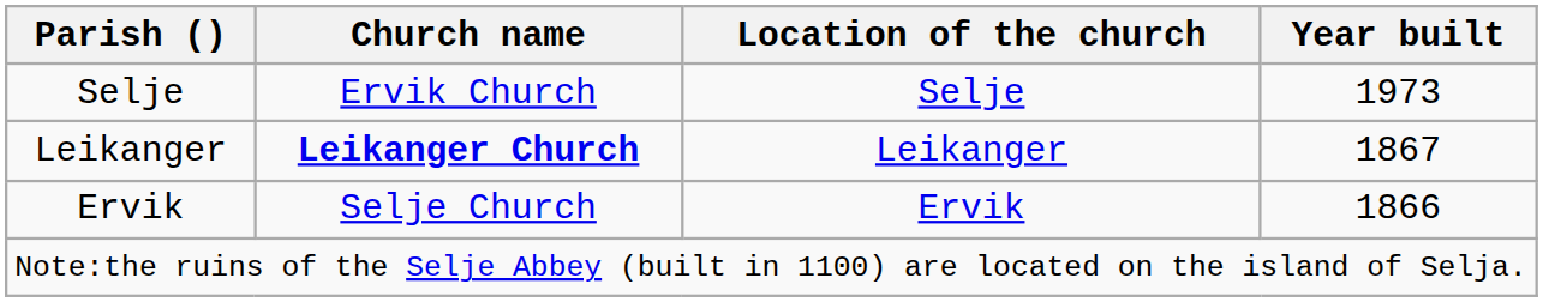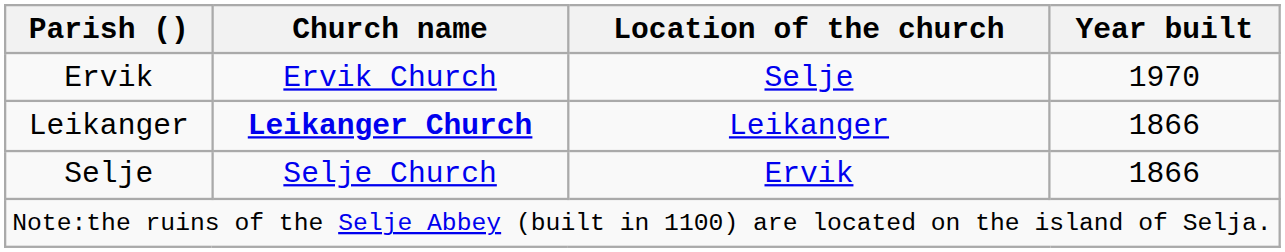row 2 | Parish (): Selje -> Ervik
row 2 | Year built: 1973 -> 1970
row 3 | Year built: 1867 -> 1866
row 4 | Parish (): Ervik -> Selje
